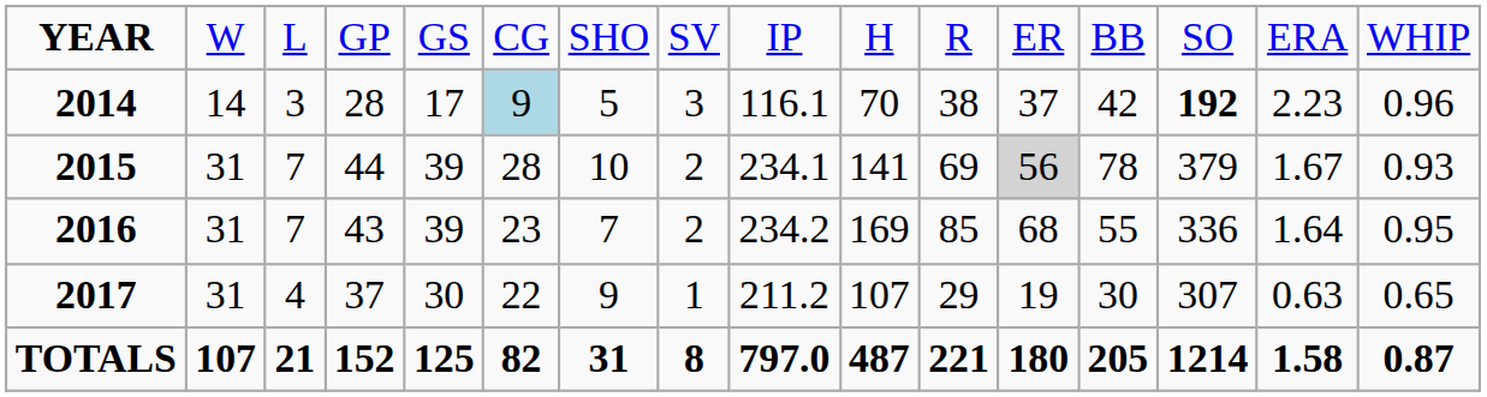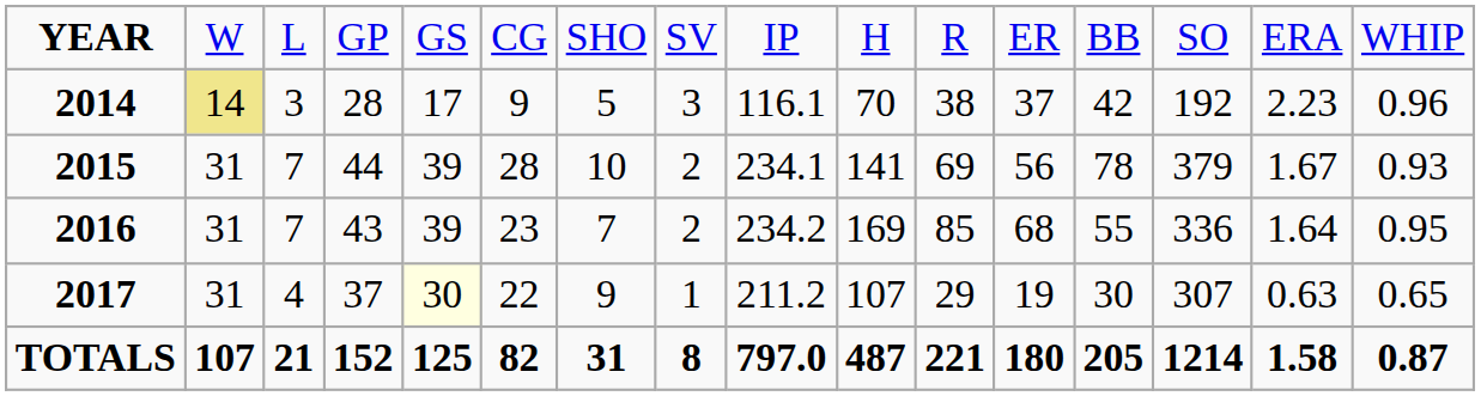2014 | column 2: no background -> khaki background
2014 | column 6: lightblue background -> no background
2014 | column 14: bold -> normal
2015 | column 12: lightgrey background -> no background
2017 | column 5: no background -> lightyellow background
